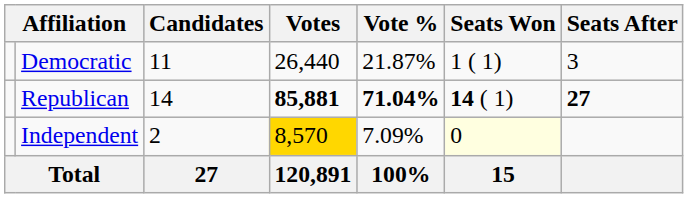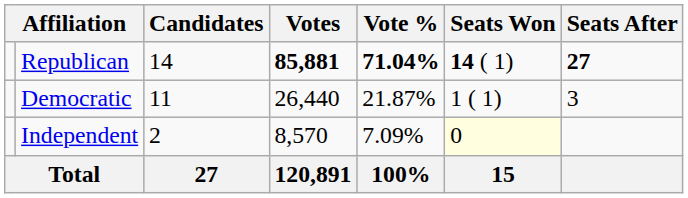rows swapped: Republican <-> Democratic
Independent | Votes: gold background -> no background
